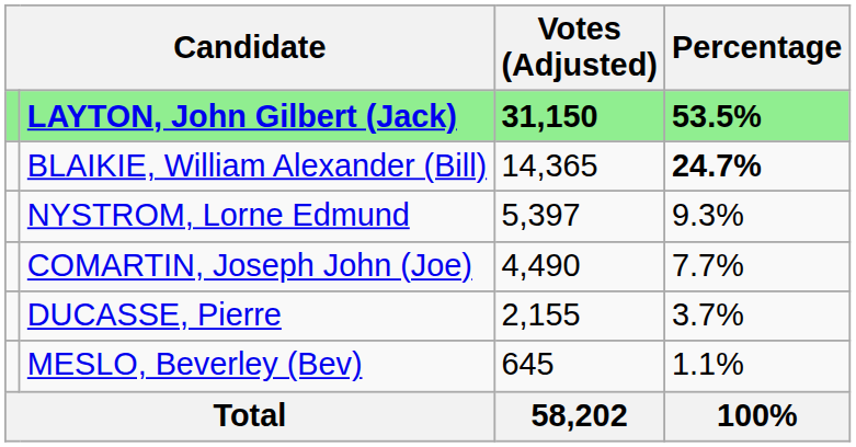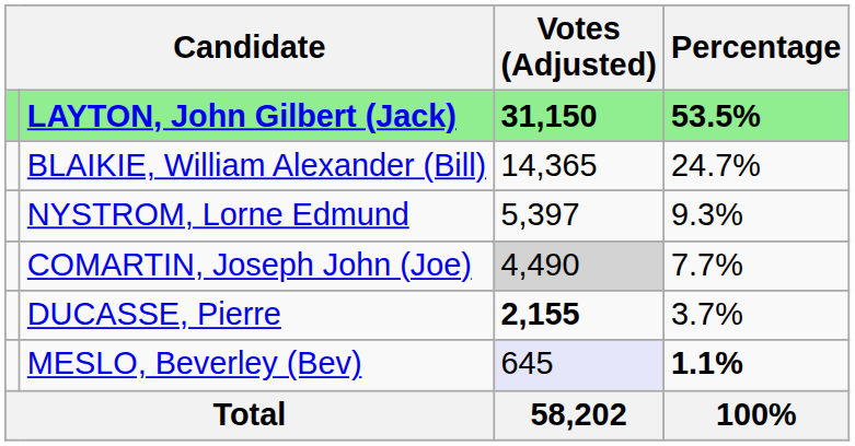BLAIKIE, William Alexander (Bill) | Percentage: bold -> normal
COMARTIN, Joseph John (Joe) | Votes (Adjusted): no background -> lightgrey background
DUCASSE, Pierre | Votes (Adjusted): normal -> bold
MESLO, Beverley (Bev) | Votes (Adjusted): no background -> lavender background
MESLO, Beverley (Bev) | Percentage: normal -> bold
